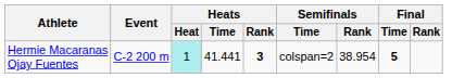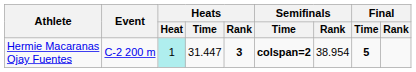Hermie Macaranas Ojay Fuentes | Heats / Time: 41.441 -> 31.447
Hermie Macaranas Ojay Fuentes | Semifinals / Time: normal -> bold
